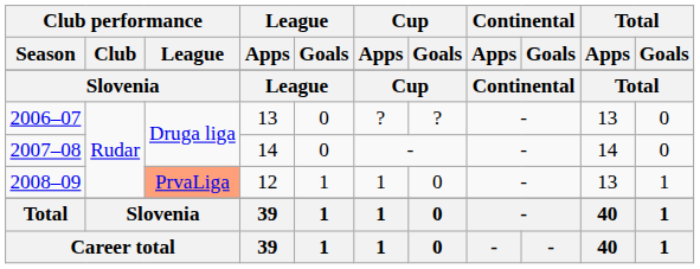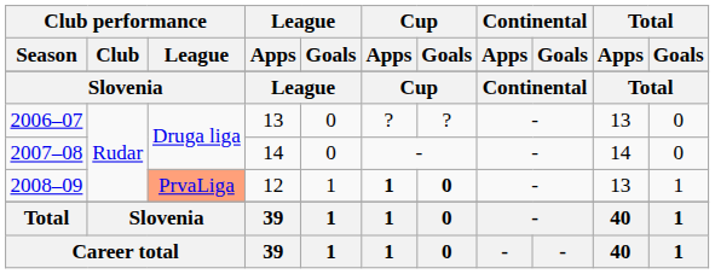2008–09 | Cup / Apps: normal -> bold
2008–09 | Cup / Goals: normal -> bold
